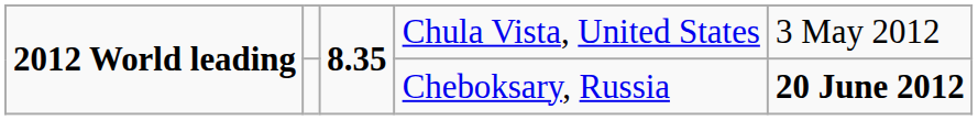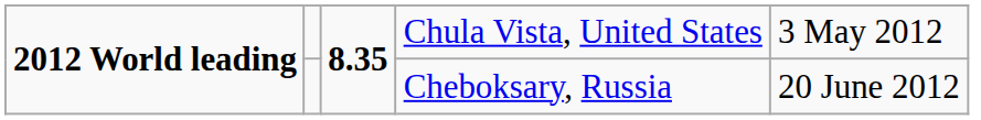2012 World leading / Cheboksary, Russia | column 5: bold -> normal
